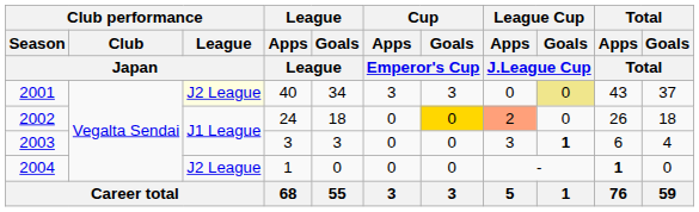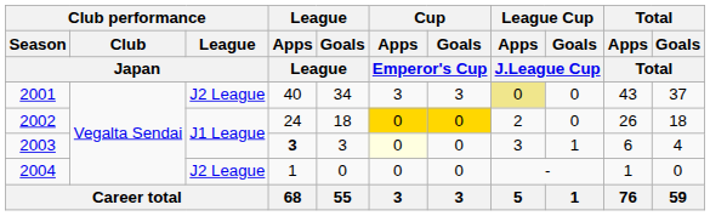2001 | Club performance / League / Japan: lightyellow background -> no background
2001 | League Cup / Apps / J.League Cup: no background -> khaki background
2001 | League Cup / Goals / J.League Cup: khaki background -> no background
2002 | Cup / Apps / Emperor's Cup: no background -> gold background
2002 | League Cup / Apps / J.League Cup: lightsalmon background -> no background
2003 | League / Apps / League: normal -> bold
2003 | Cup / Apps / Emperor's Cup: no background -> lightyellow background
2003 | League Cup / Goals / J.League Cup: bold -> normal
2004 | Total / Apps / Total: bold -> normal
